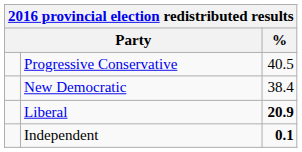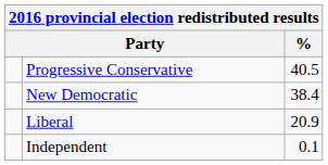Liberal | %: bold -> normal
Independent | %: bold -> normal
